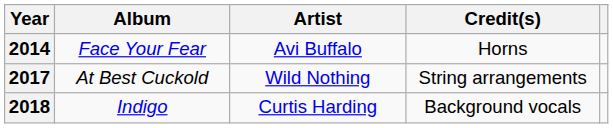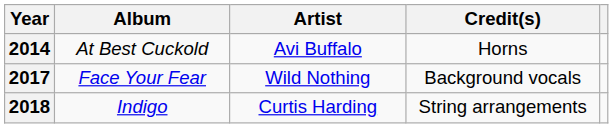2014 | Album: Face Your Fear -> At Best Cuckold
2017 | Album: At Best Cuckold -> Face Your Fear
2017 | Credit(s): String arrangements -> Background vocals
2018 | Credit(s): Background vocals -> String arrangements
